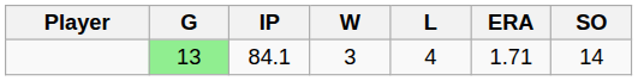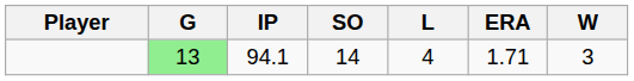columns swapped: W <-> SO
row 2 | IP: 84.1 -> 94.1
